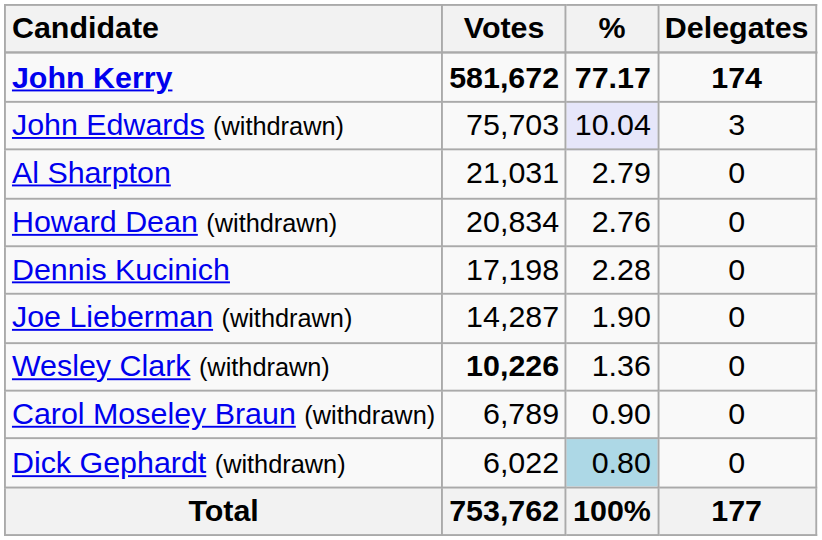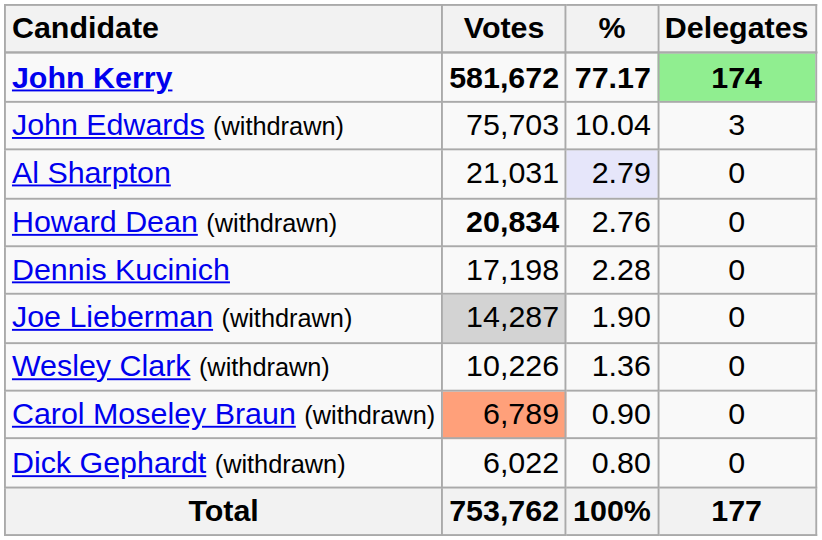John Kerry | Delegates: no background -> lightgreen background
John Edwards (withdrawn) | %: lavender background -> no background
Al Sharpton | %: no background -> lavender background
Howard Dean (withdrawn) | Votes: normal -> bold
Joe Lieberman (withdrawn) | Votes: no background -> lightgrey background
Wesley Clark (withdrawn) | Votes: bold -> normal
Carol Moseley Braun (withdrawn) | Votes: no background -> lightsalmon background
Dick Gephardt (withdrawn) | %: lightblue background -> no background
